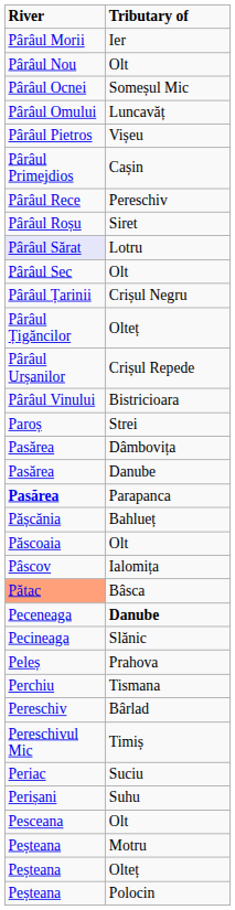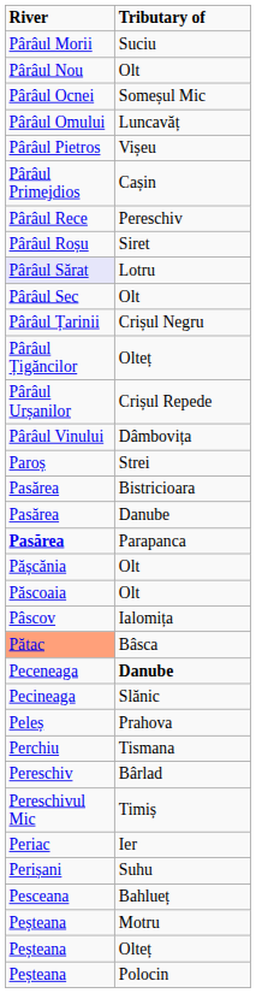row 2 | Tributary of: Ier -> Suciu
row 15 | Tributary of: Bistricioara -> Dâmbovița
row 17 | Tributary of: Dâmbovița -> Bistricioara
row 20 | Tributary of: Bahlueț -> Olt
row 30 | Tributary of: Suciu -> Ier
row 32 | Tributary of: Olt -> Bahlueț
